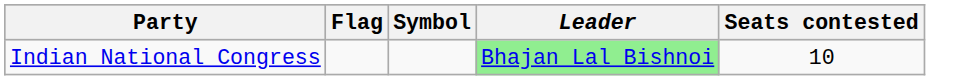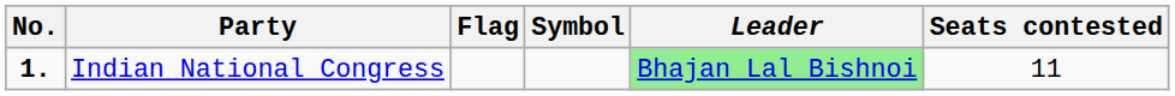+ column: No. | 1.
Indian National Congress | Seats contested: 10 -> 11
